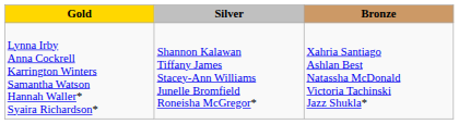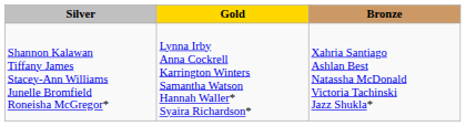columns swapped: Gold <-> Silver
